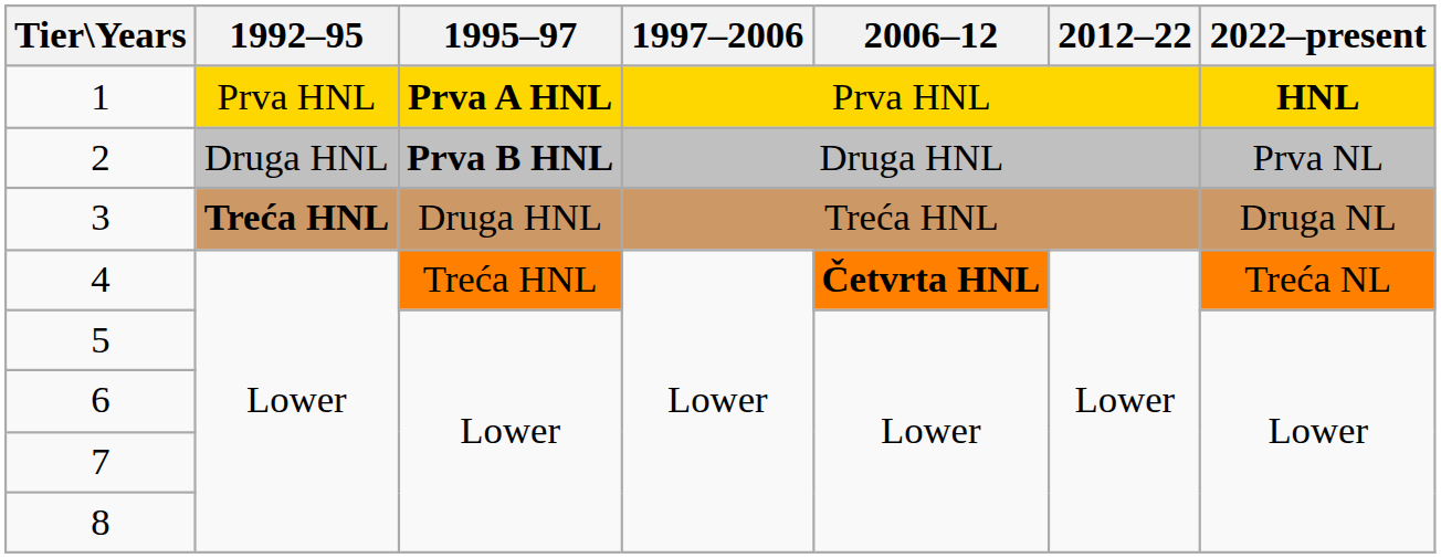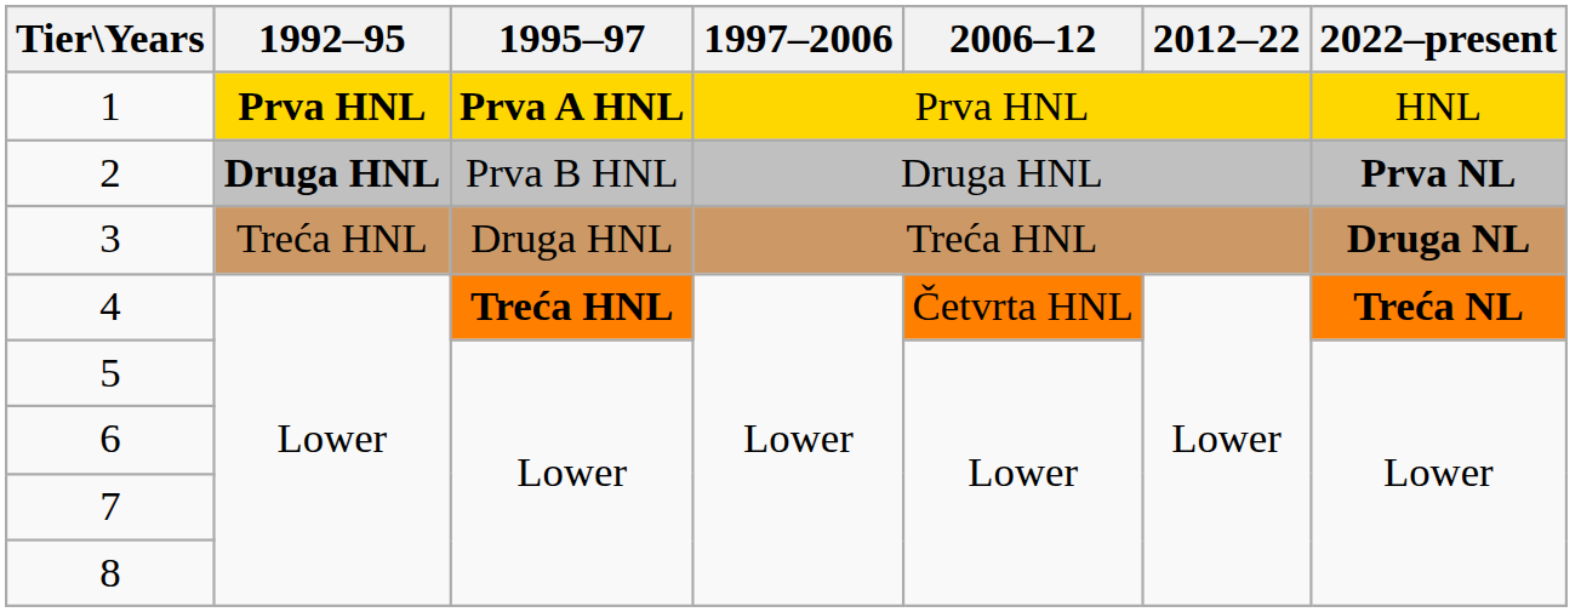1 | 1992–95: normal -> bold
1 | 2022–present: bold -> normal
2 | 1992–95: normal -> bold
2 | 1995–97: bold -> normal
2 | 2022–present: normal -> bold
3 | 1992–95: bold -> normal
3 | 2022–present: normal -> bold
4 | 1995–97: normal -> bold
4 | 2006–12: bold -> normal
4 | 2022–present: normal -> bold
